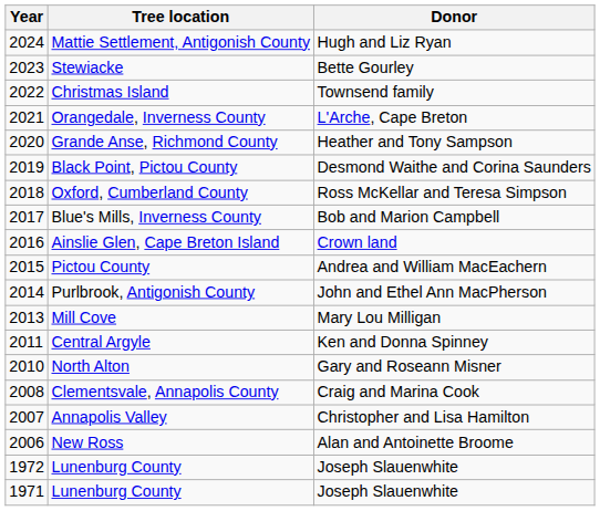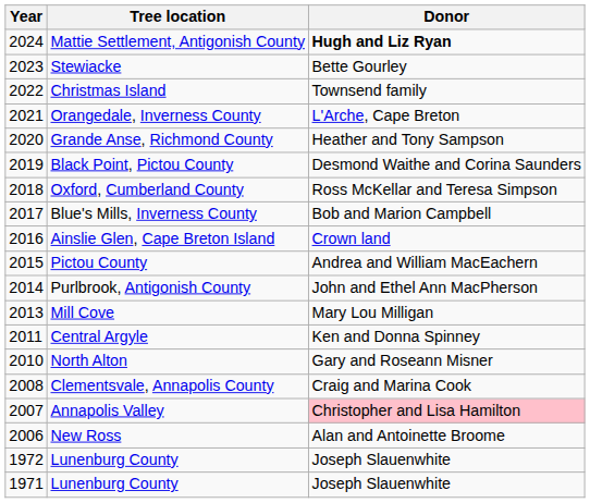Mattie Settlement, Antigonish County | Donor: normal -> bold
Annapolis Valley | Donor: no background -> pink background
